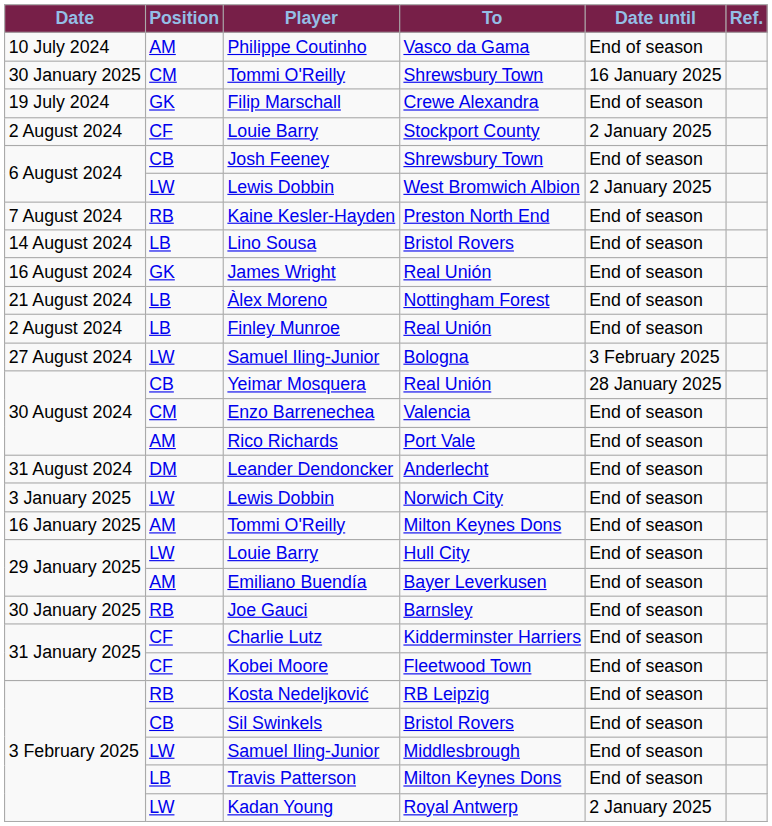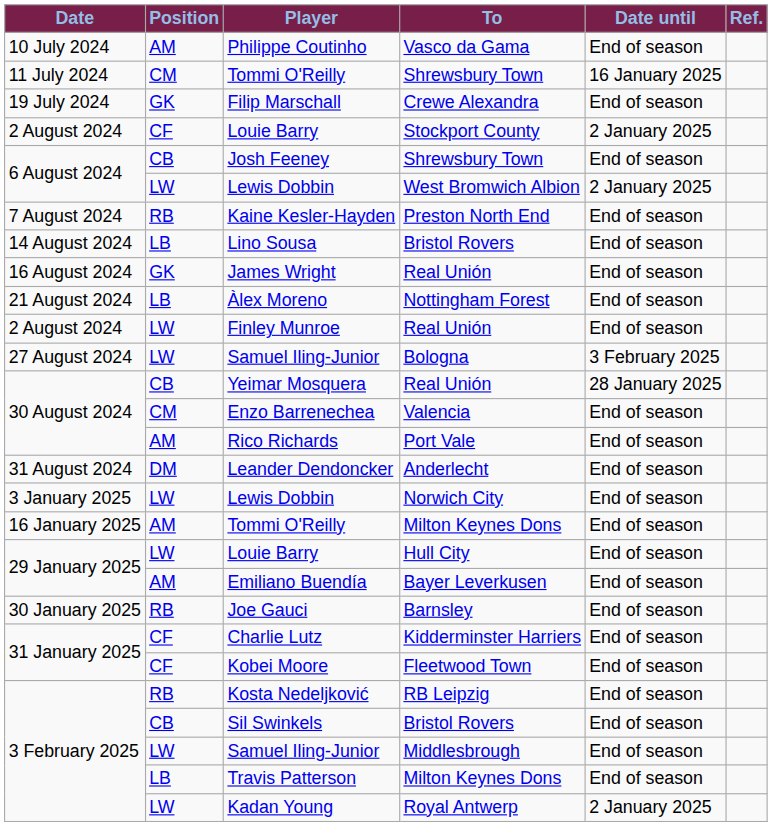Tommi O'Reilly / Shrewsbury Town | Date: 30 January 2025 -> 11 July 2024
Finley Munroe | Position: LB -> LW
